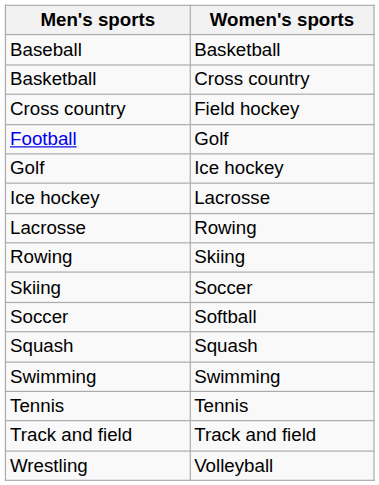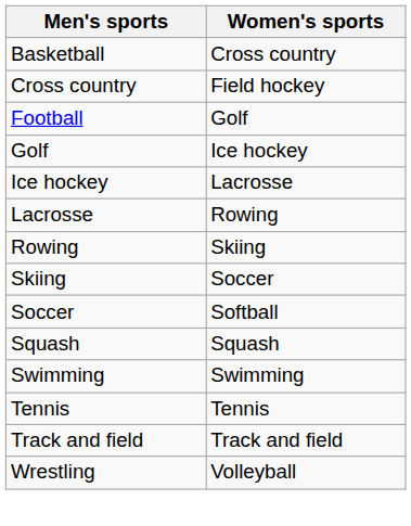- row: Baseball | Basketball
